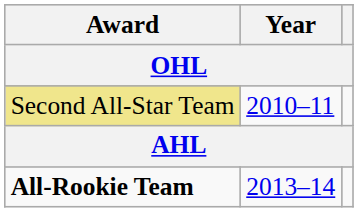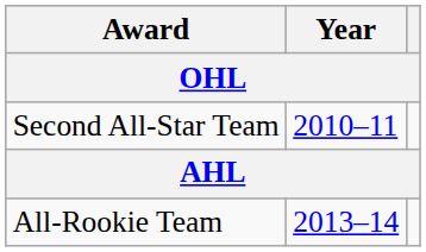row 3 | Award: khaki background -> no background
row 5 | Award: bold -> normal
